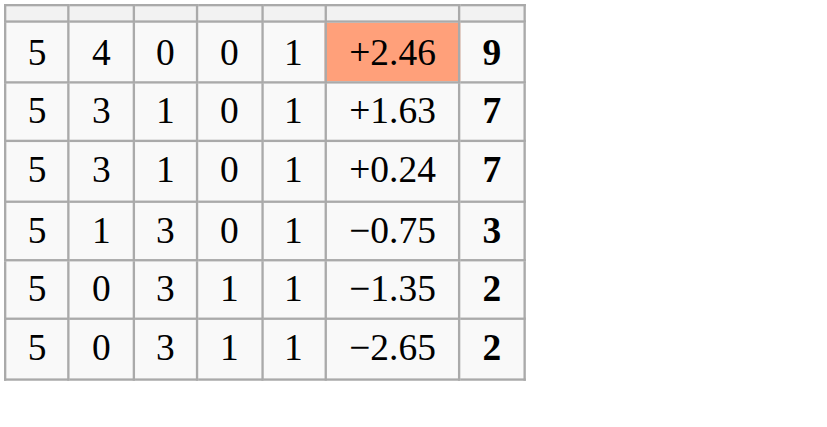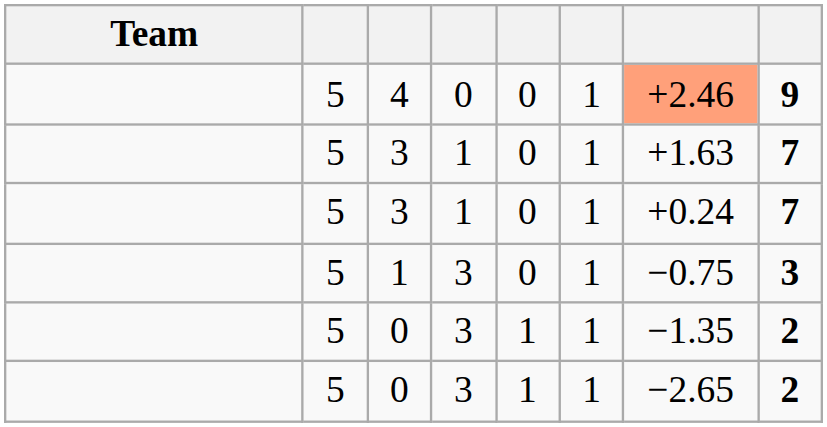+ column: Team
